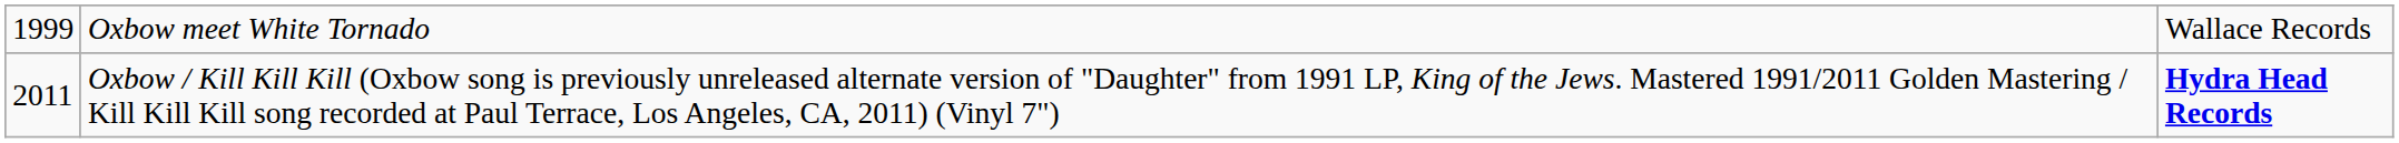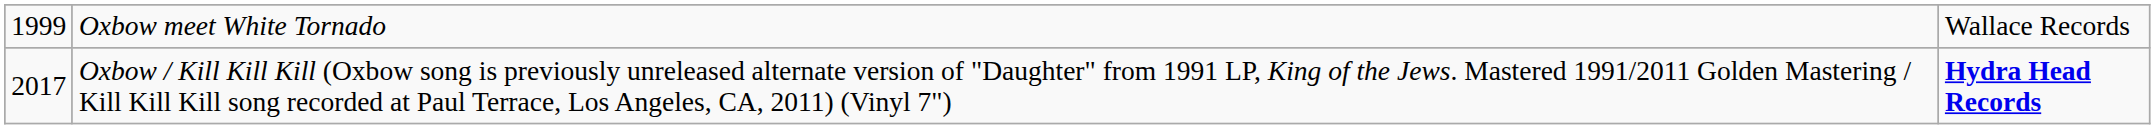row 2 | column 1: 2011 -> 2017
